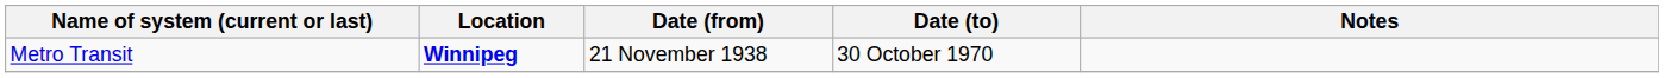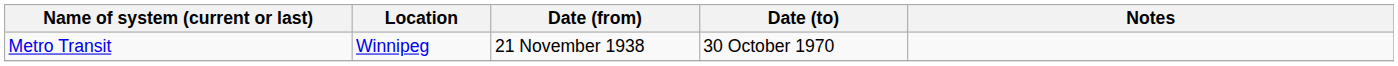Metro Transit | Location: bold -> normal
